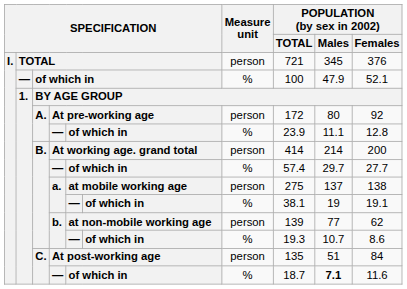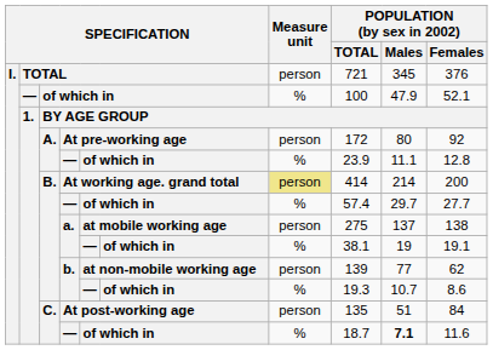At working age. grand total | Measure unit: no background -> khaki background
